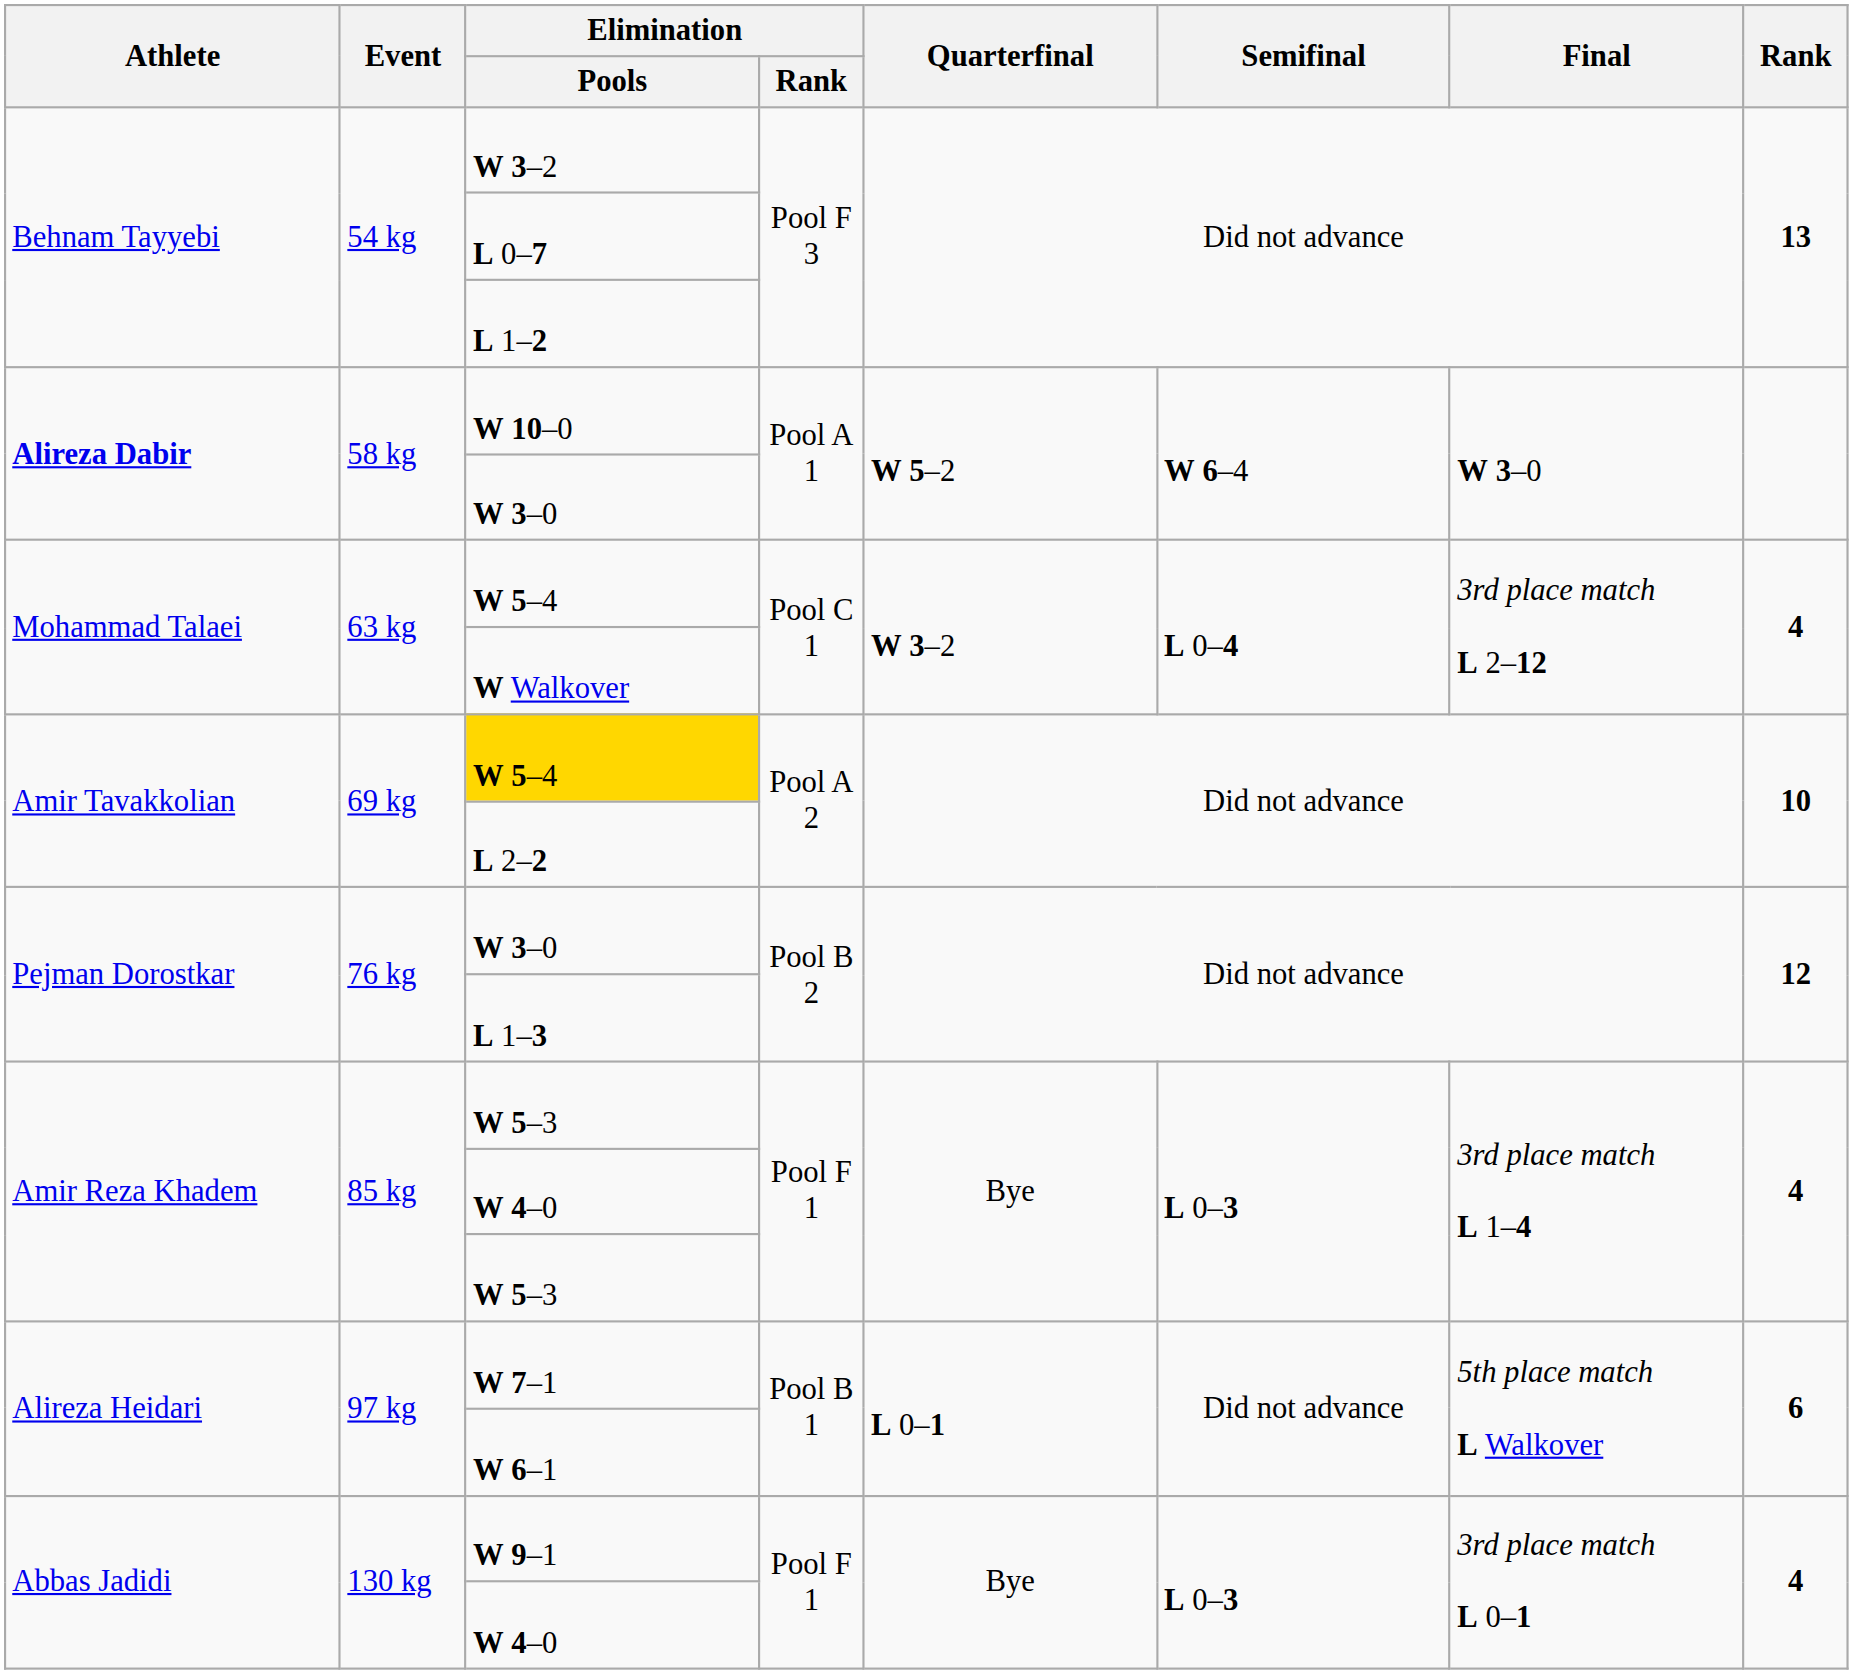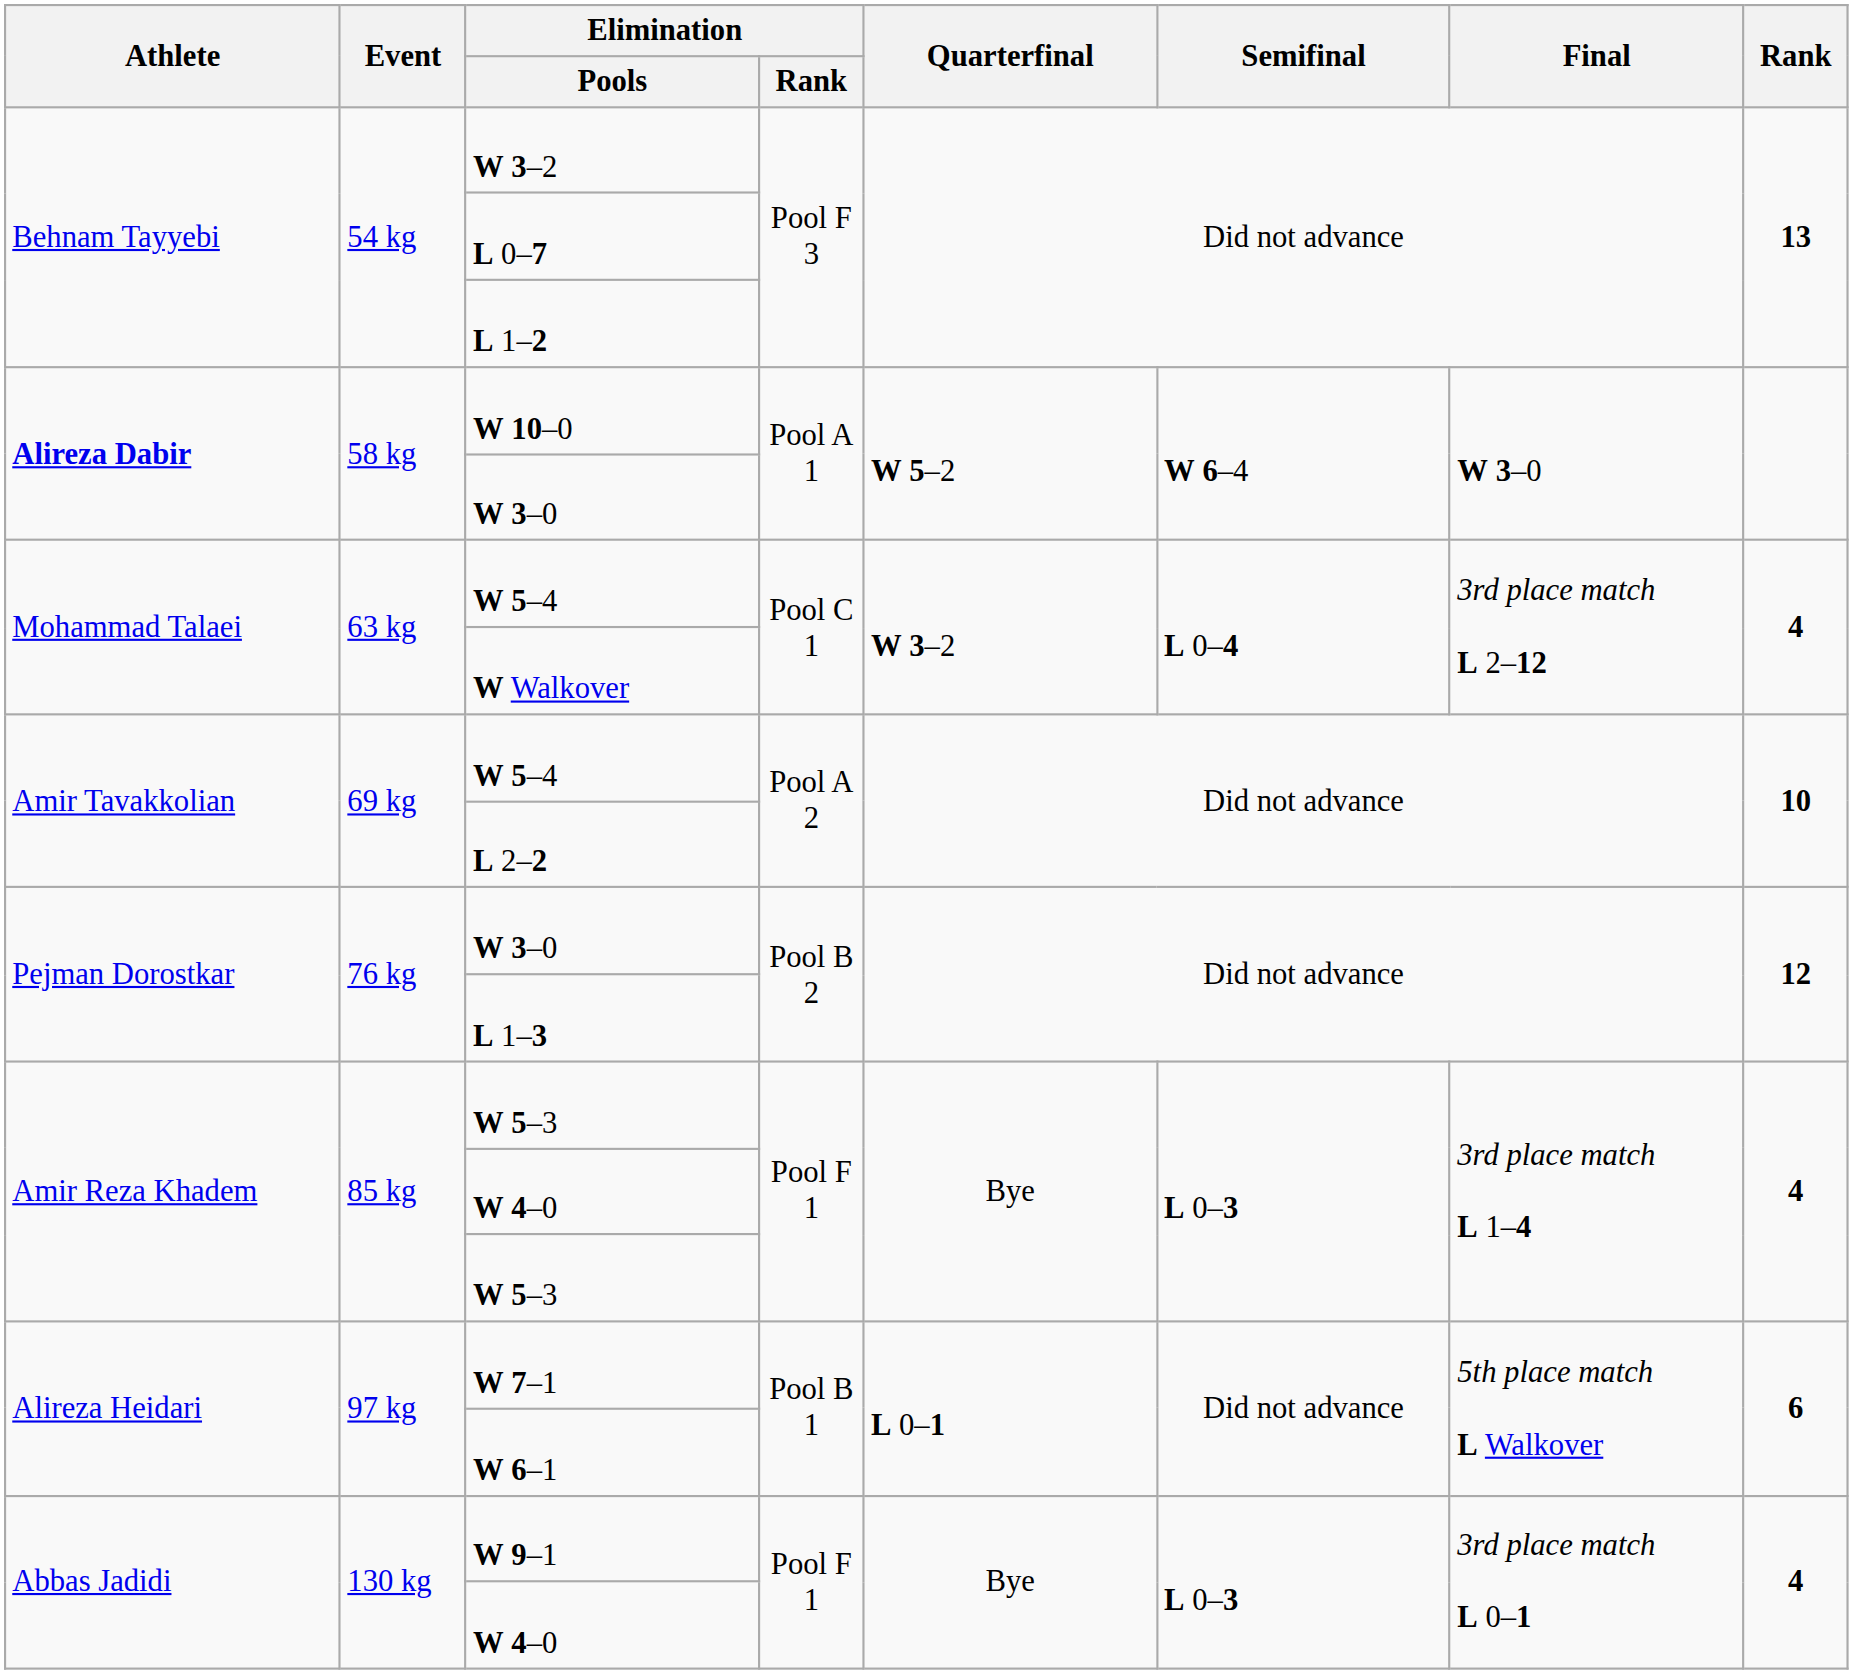Amir Tavakkolian / W 5–4 | Elimination / Pools: gold background -> no background
